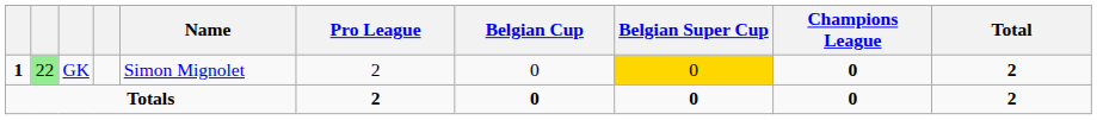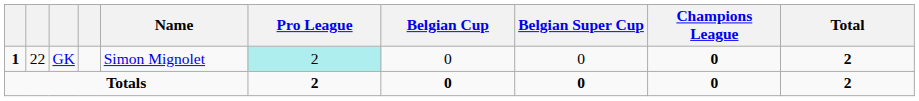1 | column 2: lightgreen background -> no background
1 | Pro League: no background -> paleturquoise background
1 | Belgian Super Cup: gold background -> no background
